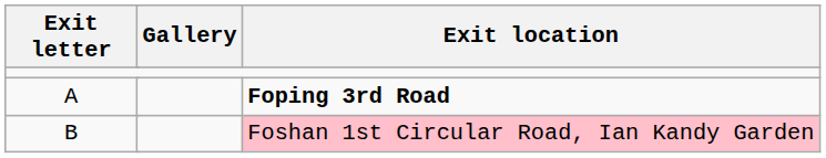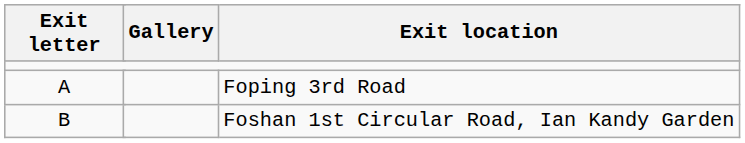Foping 3rd Road | Exit location: bold -> normal
Foshan 1st Circular Road, Ian Kandy Garden | Exit location: pink background -> no background
